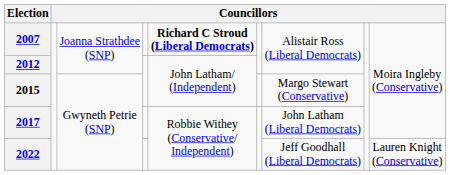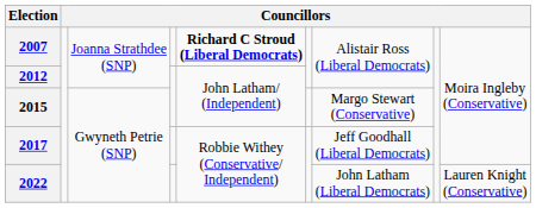2017 | column 7: John Latham (Liberal Democrats) -> Jeff Goodhall (Liberal Democrats)
2022 | column 7: Jeff Goodhall (Liberal Democrats) -> John Latham (Liberal Democrats)
